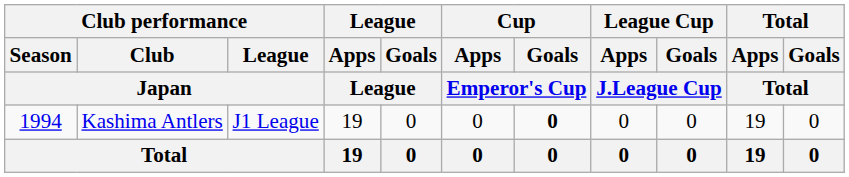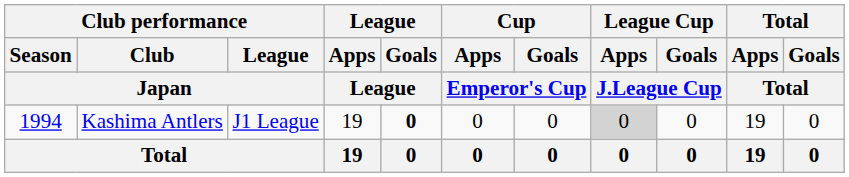Kashima Antlers | League / Goals / League: normal -> bold
Kashima Antlers | Cup / Goals / Emperor's Cup: bold -> normal
Kashima Antlers | League Cup / Apps / J.League Cup: no background -> lightgrey background
